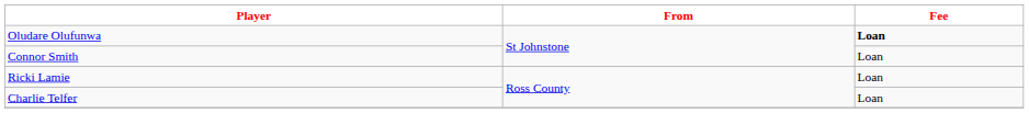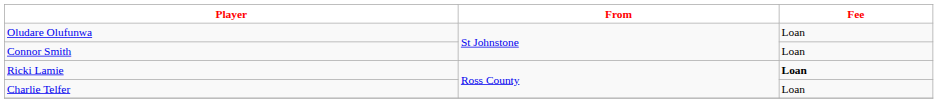Oludare Olufunwa | Fee: bold -> normal
Ricki Lamie | Fee: normal -> bold
